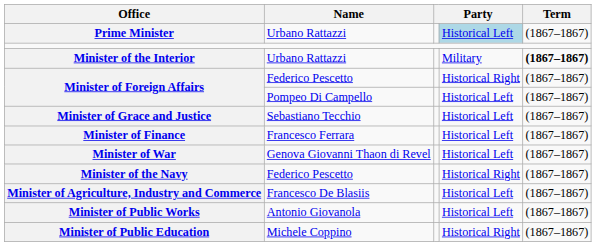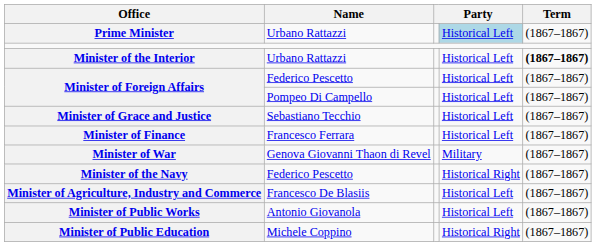Minister of the Interior | column 4: Military -> Historical Left
Minister of Foreign Affairs / Federico Pescetto | column 4: Historical Right -> Historical Left
Minister of War | column 4: Historical Left -> Military
